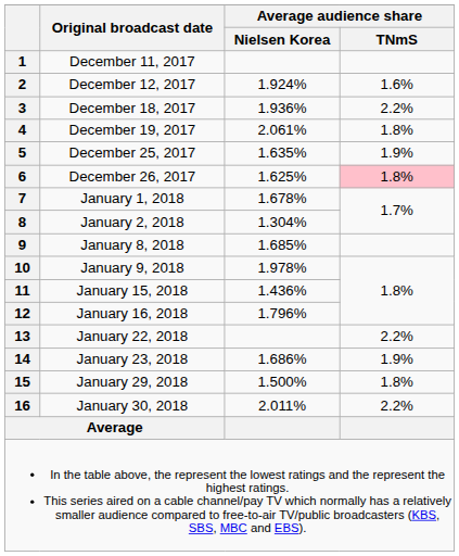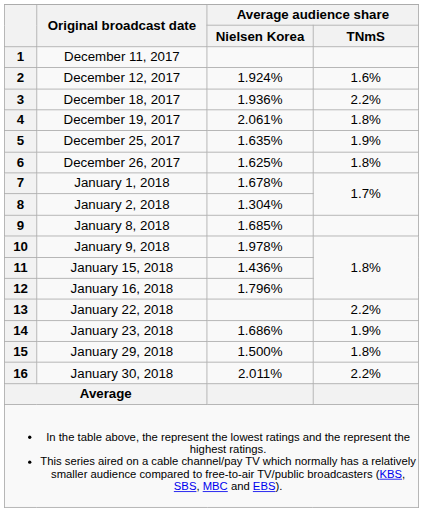6 | Average audience share / TNmS: pink background -> no background
